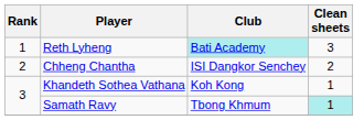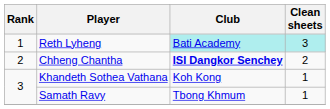Reth Lyheng | Clean sheets: no background -> paleturquoise background
Chheng Chantha | Club: normal -> bold
Samath Ravy | Clean sheets: paleturquoise background -> no background
